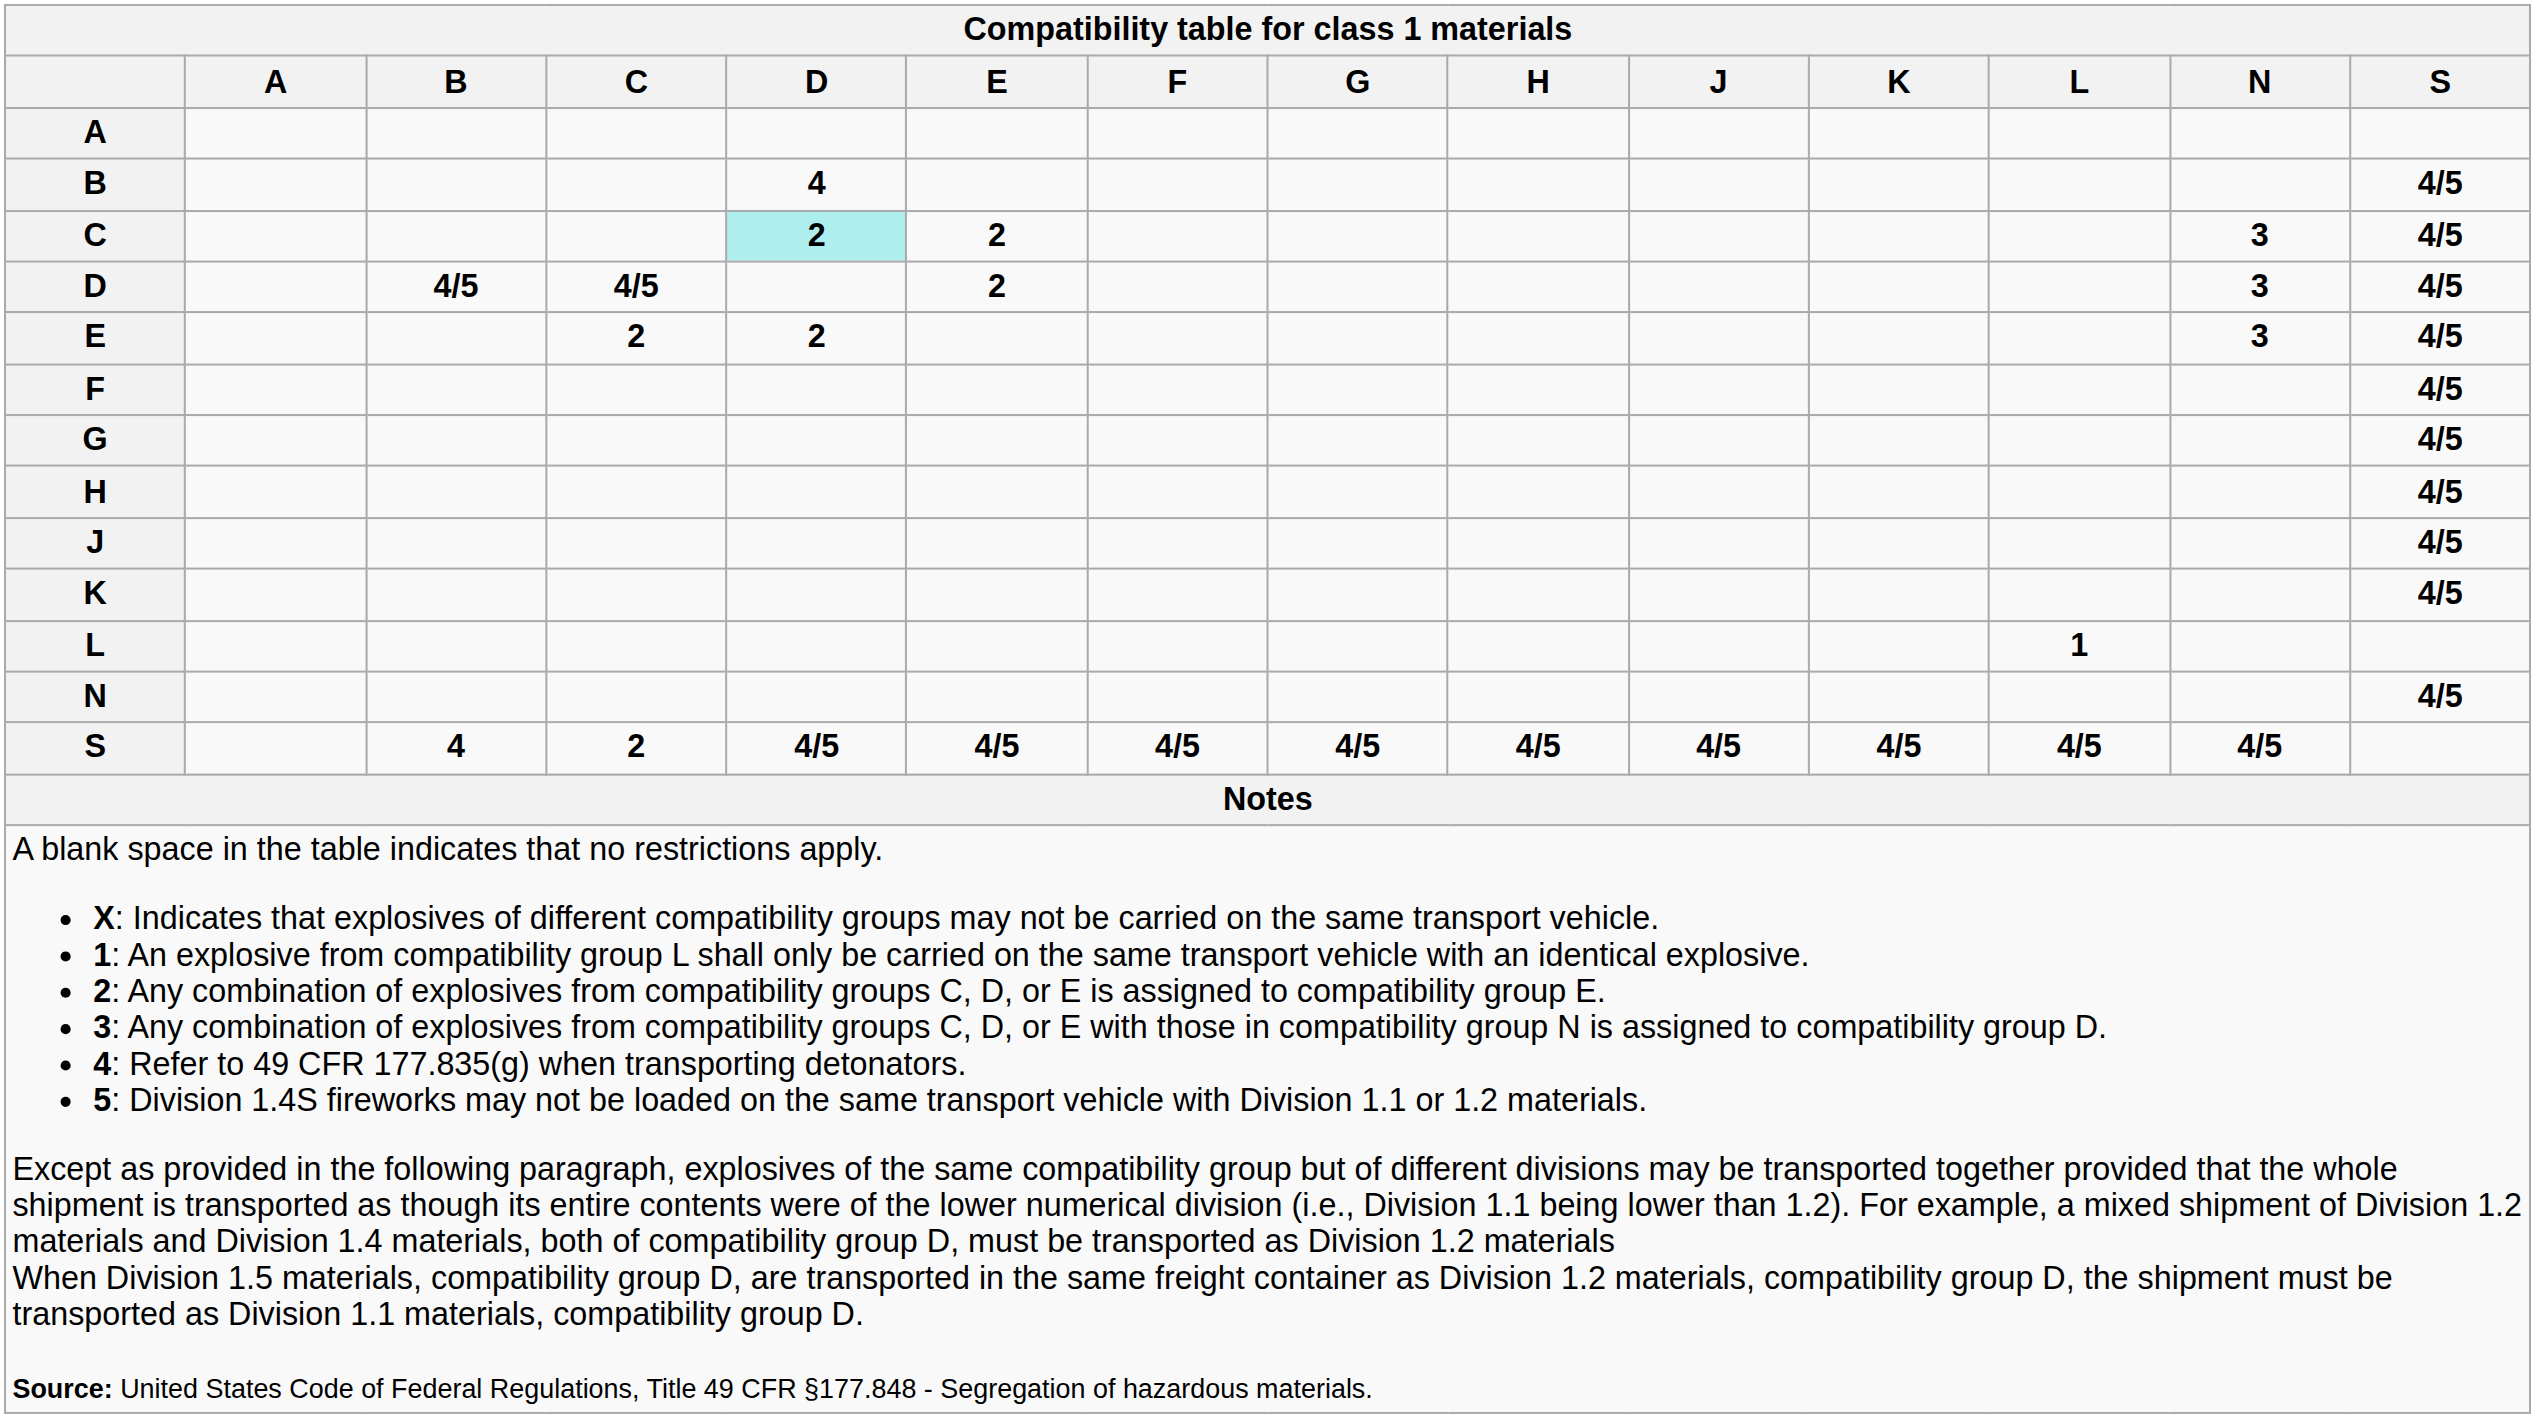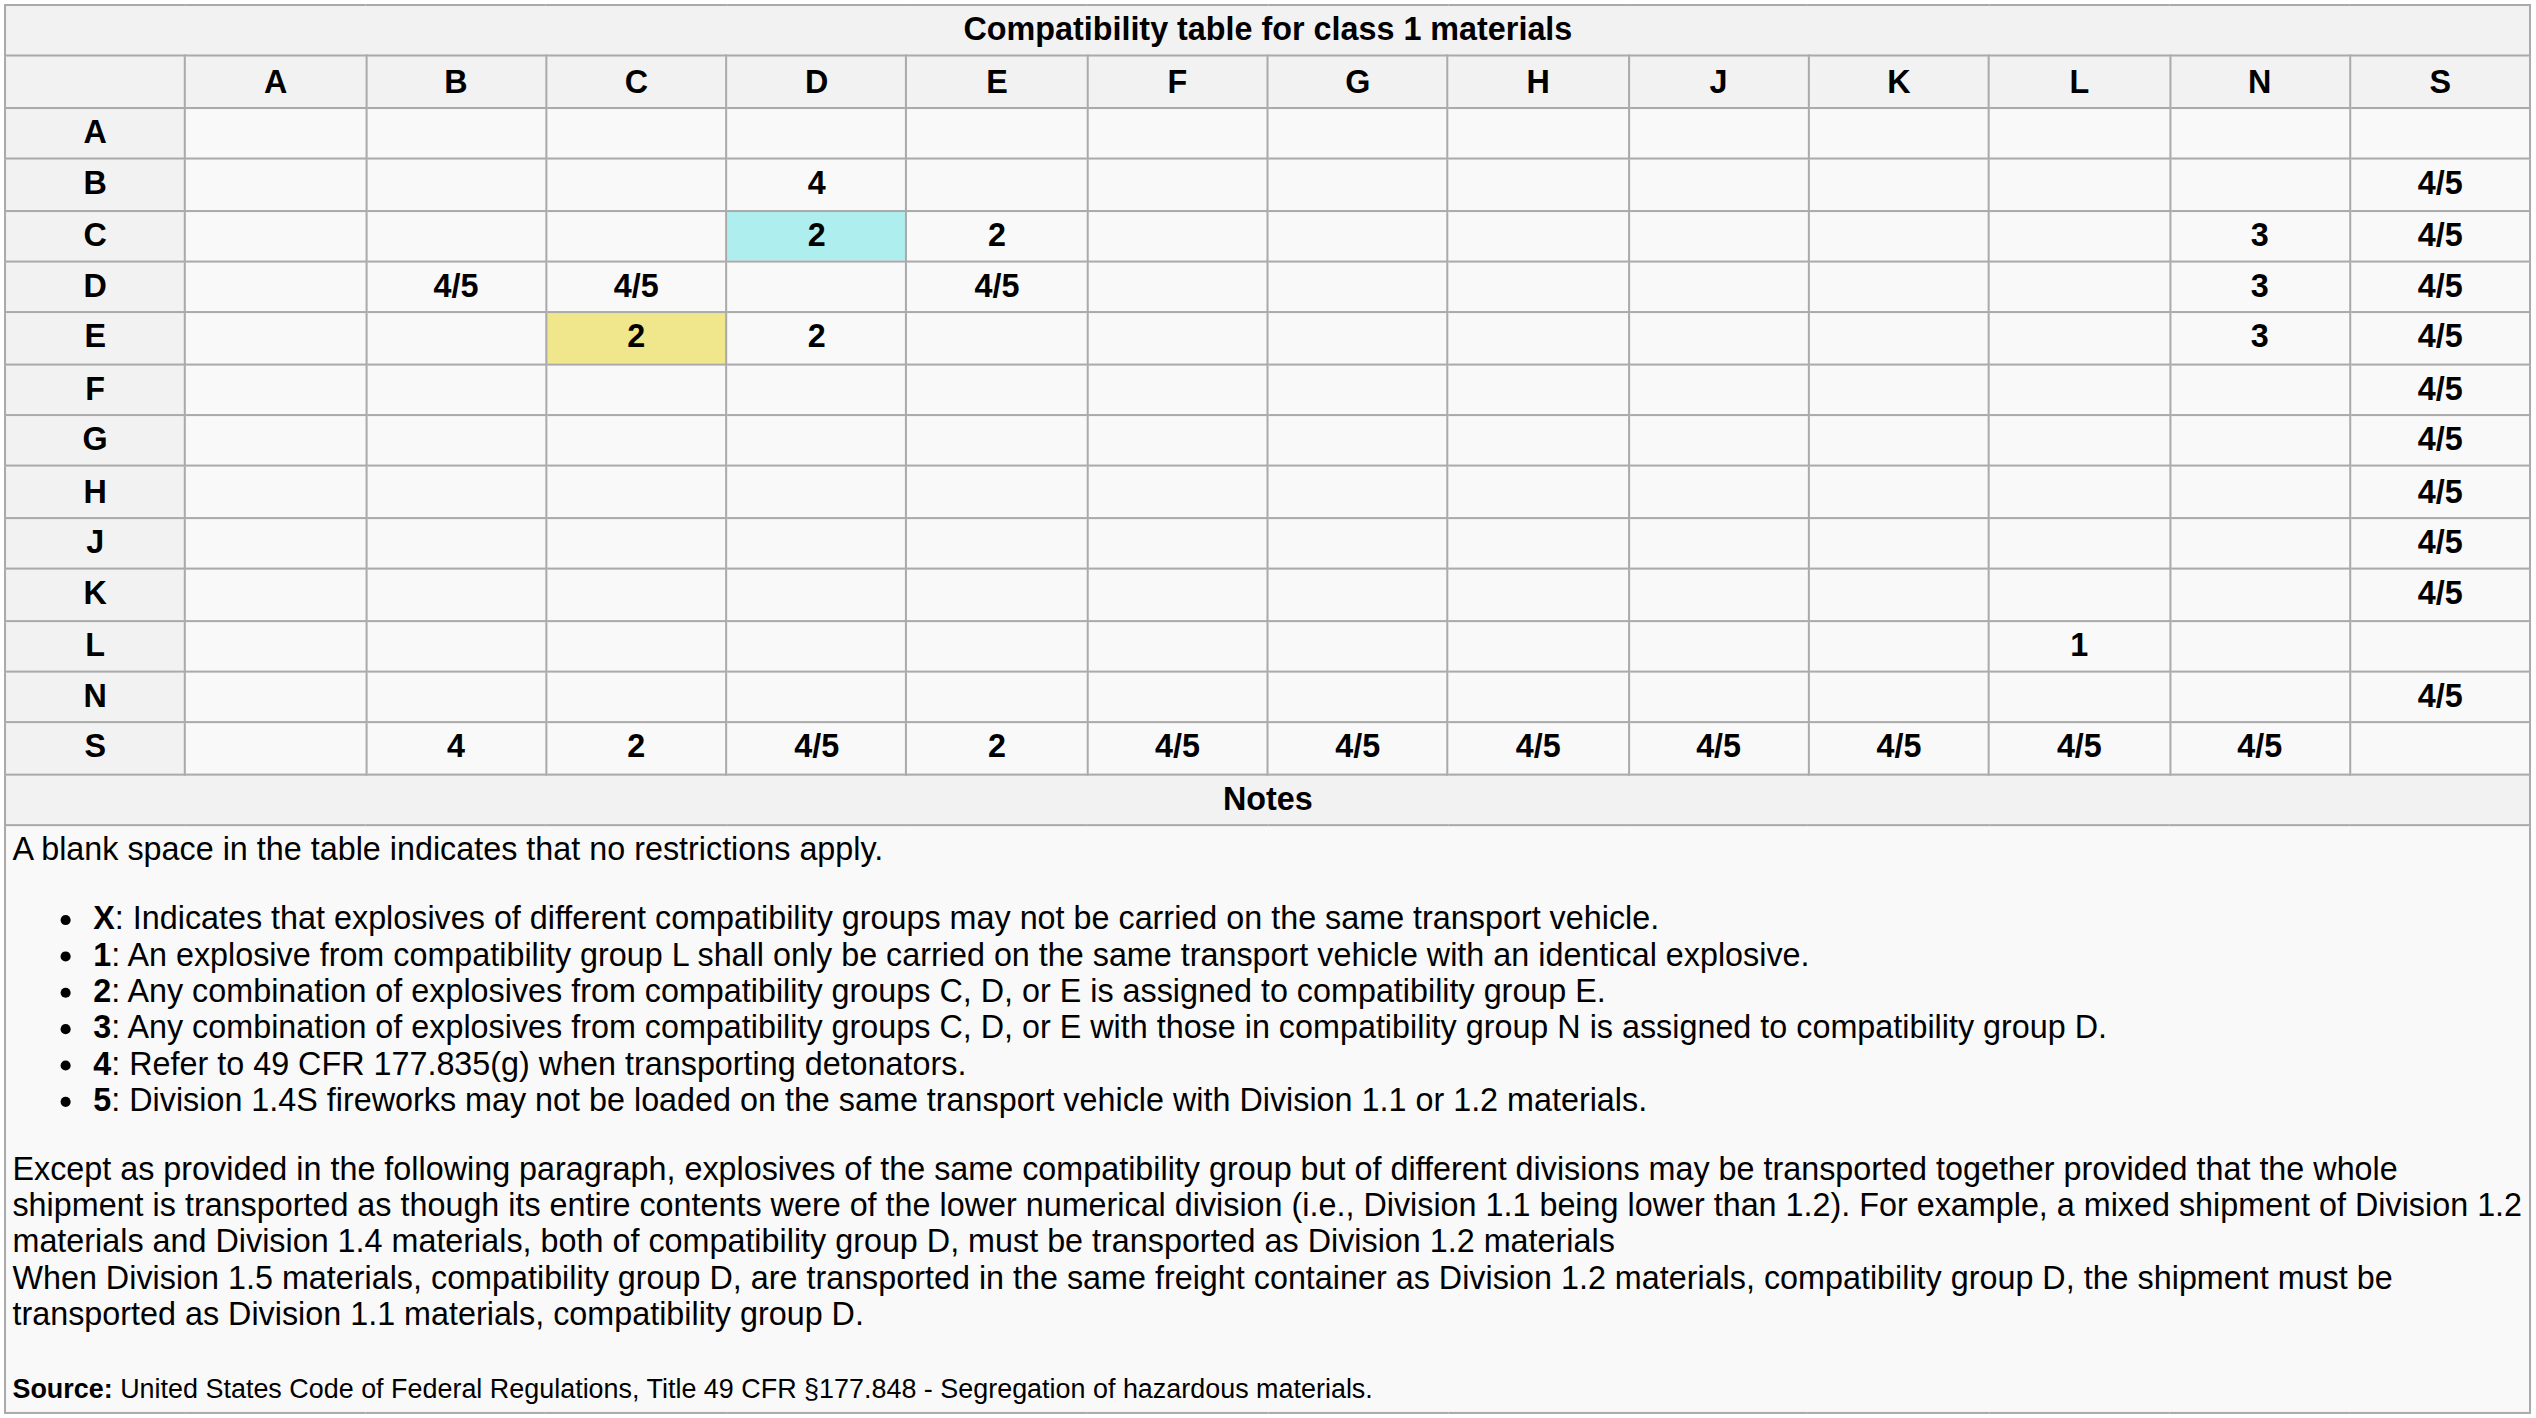row 6 | E: 2 -> 4/5
row 7 | C: no background -> khaki background
row 15 | E: 4/5 -> 2
